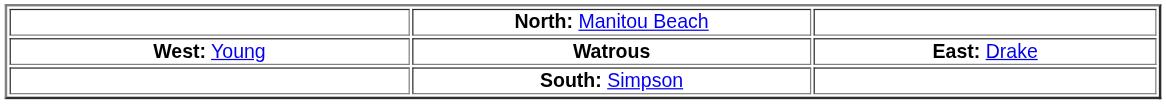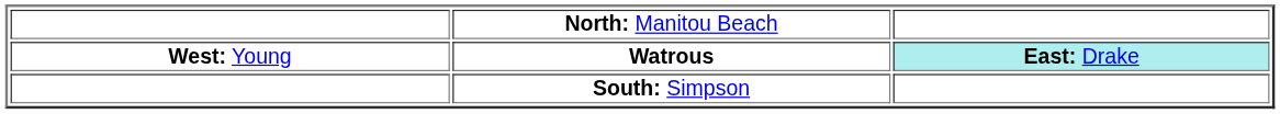West: Young | column 3: no background -> paleturquoise background
